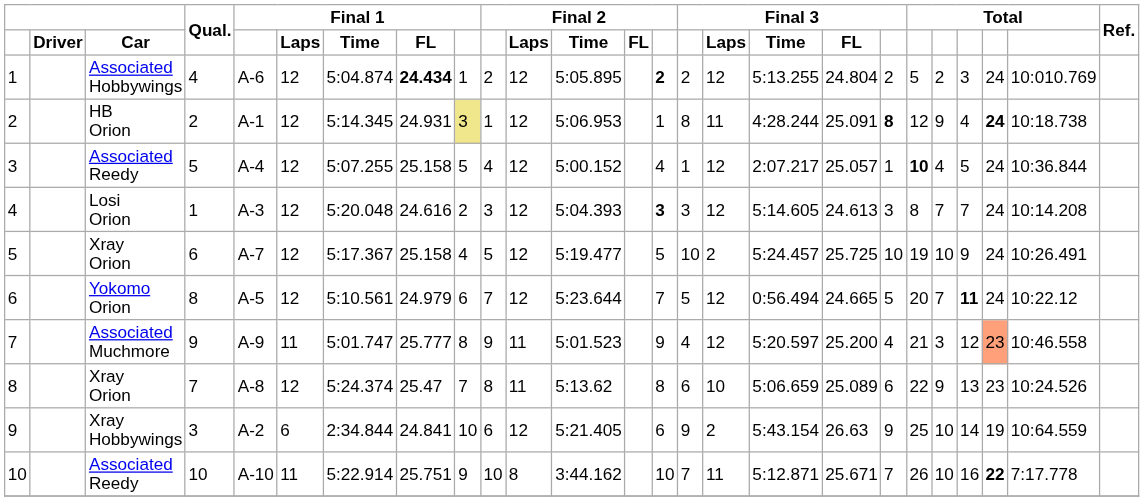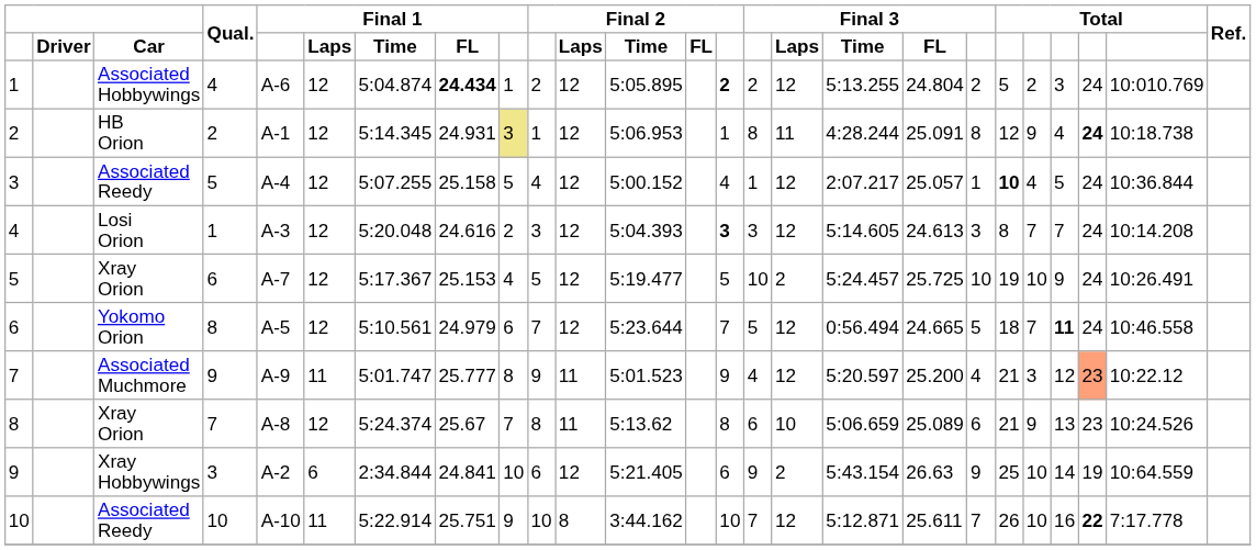row 4 | column 19: bold -> normal
row 7 | Final 1 / FL: 25.158 -> 25.153
row 8 | column 20: 20 -> 18
row 8 | column 24: 10:22.12 -> 10:46.558
row 9 | column 24: 10:46.558 -> 10:22.12
row 10 | Final 1 / FL: 25.47 -> 25.67
row 10 | column 20: 22 -> 21
row 12 | Final 3 / Laps: 11 -> 12
row 12 | Final 3 / FL: 25.671 -> 25.611
